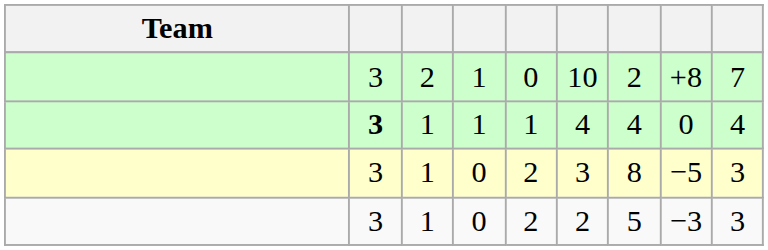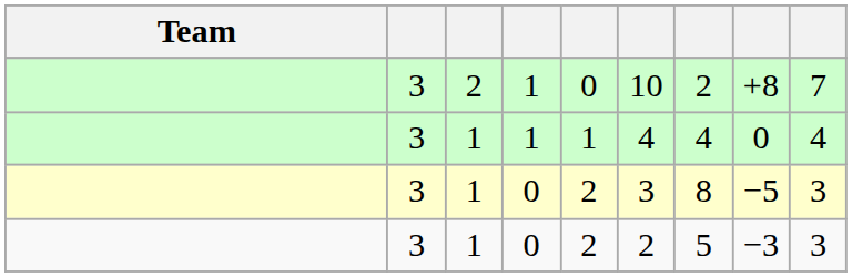row 3 | column 2: bold -> normal
